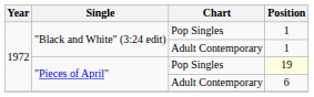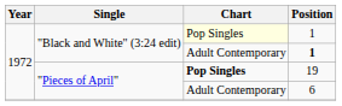Pop Singles / 1 | Chart: no background -> lightyellow background
Adult Contemporary / 1 | Position: normal -> bold
19 | Chart: normal -> bold
19 | Position: lightyellow background -> no background
